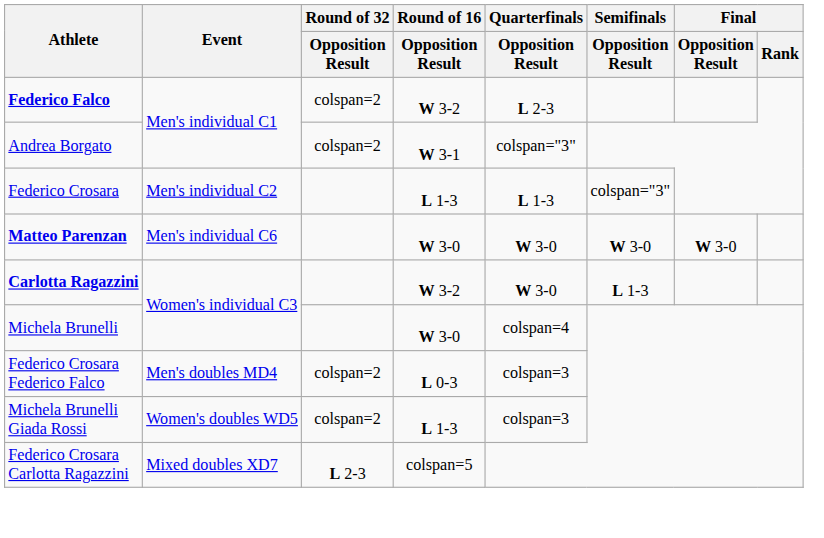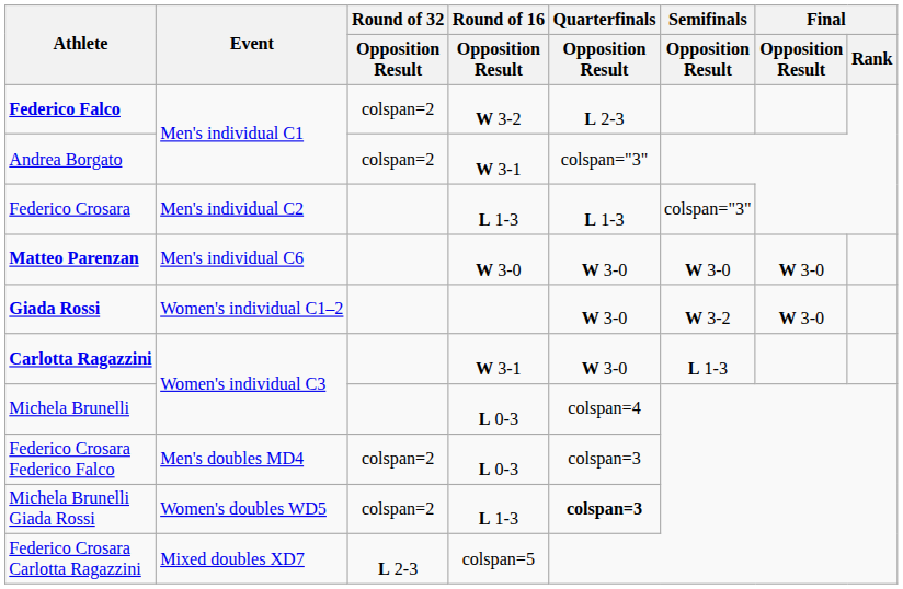+ row: Giada Rossi | Women's individual C1–2 | W 3-0 | W 3-2 | W 3-0
Carlotta Ragazzini | Round of 16 / Opposition Result: W 3-2 -> W 3-1
Michela Brunelli | Round of 16 / Opposition Result: W 3-0 -> L 0-3
Michela Brunelli Giada Rossi | Quarterfinals / Opposition Result: normal -> bold
